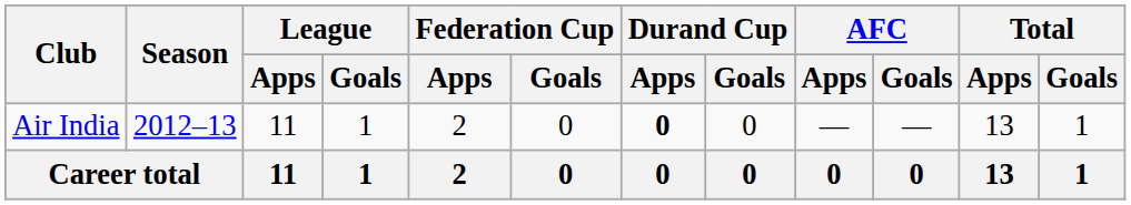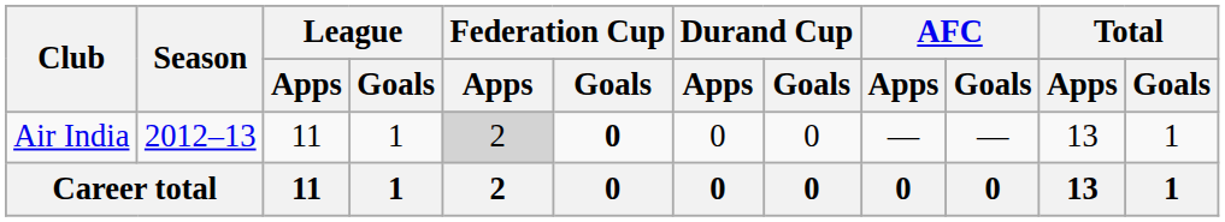Air India | Federation Cup / Apps: no background -> lightgrey background
Air India | Federation Cup / Goals: normal -> bold
Air India | Durand Cup / Apps: bold -> normal
